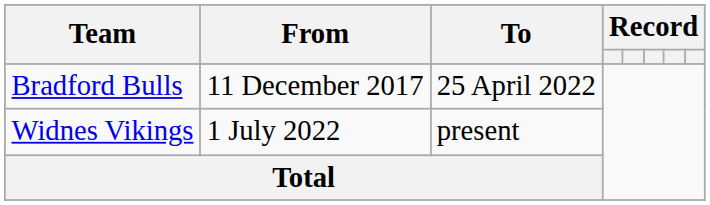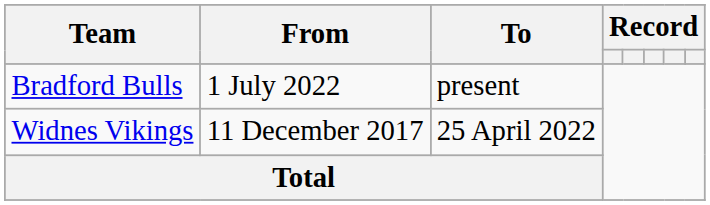Bradford Bulls | From: 11 December 2017 -> 1 July 2022
Bradford Bulls | To: 25 April 2022 -> present
Widnes Vikings | From: 1 July 2022 -> 11 December 2017
Widnes Vikings | To: present -> 25 April 2022
